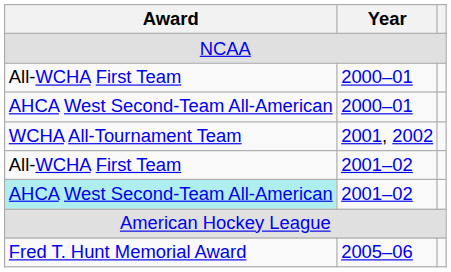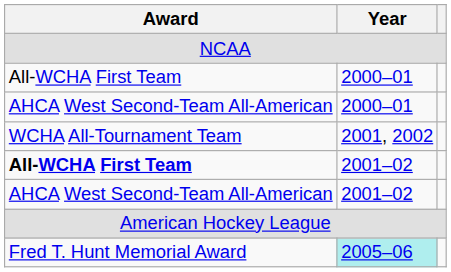All-WCHA First Team / 2001–02 | Award: normal -> bold
AHCA West Second-Team All-American / 2001–02 | Award: paleturquoise background -> no background
Fred T. Hunt Memorial Award | Year: no background -> paleturquoise background
